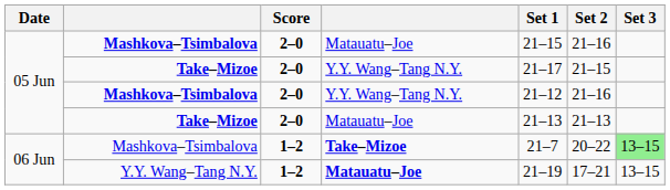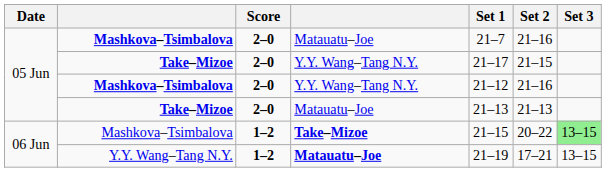Mashkova–Tsimbalova / Matauatu–Joe | Set 1: 21–15 -> 21–7
Mashkova–Tsimbalova / Take–Mizoe | Set 1: 21–7 -> 21–15
